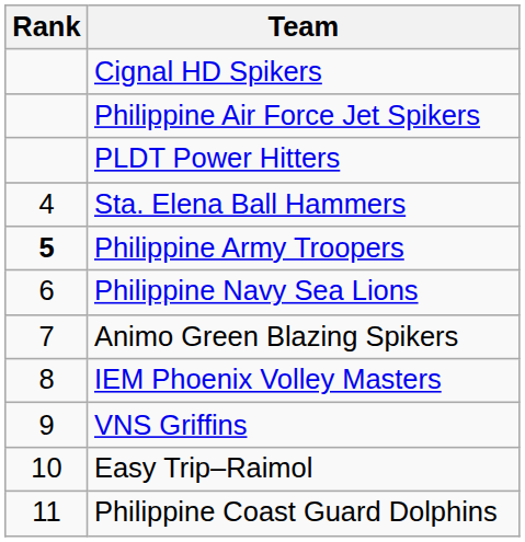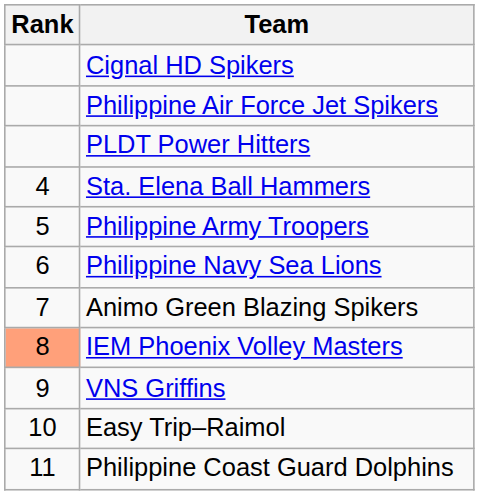Philippine Army Troopers | Rank: bold -> normal
IEM Phoenix Volley Masters | Rank: no background -> lightsalmon background
